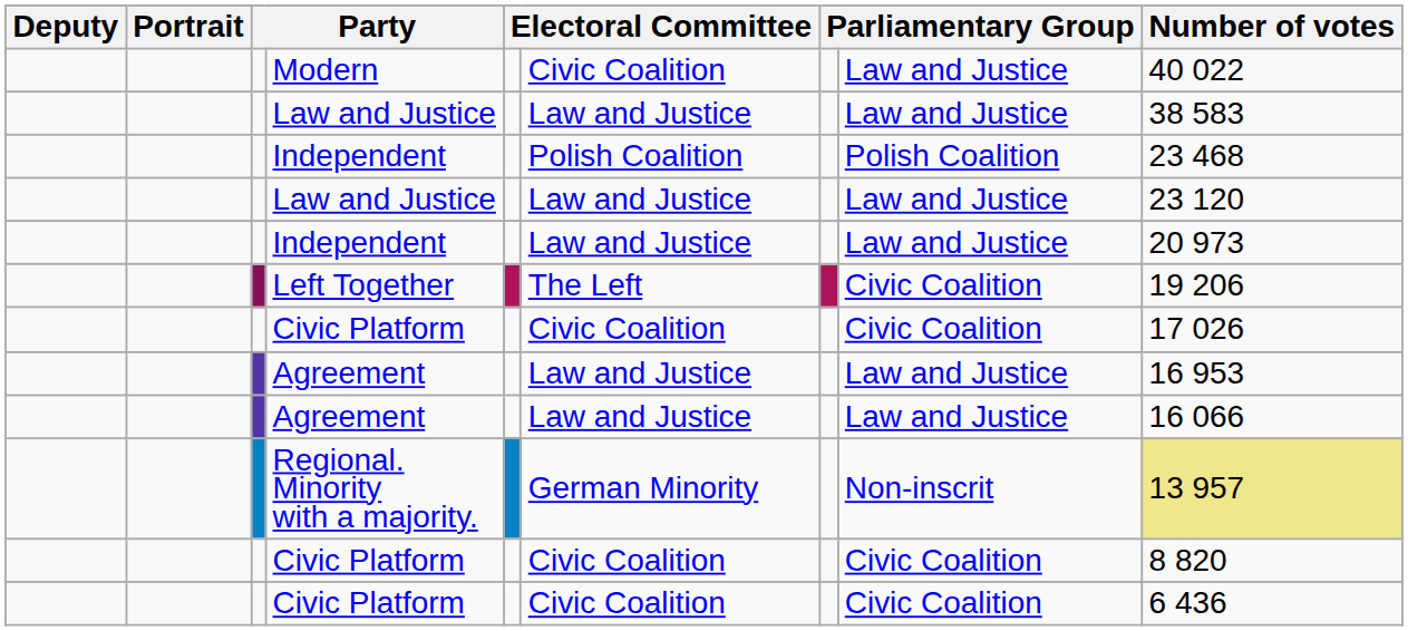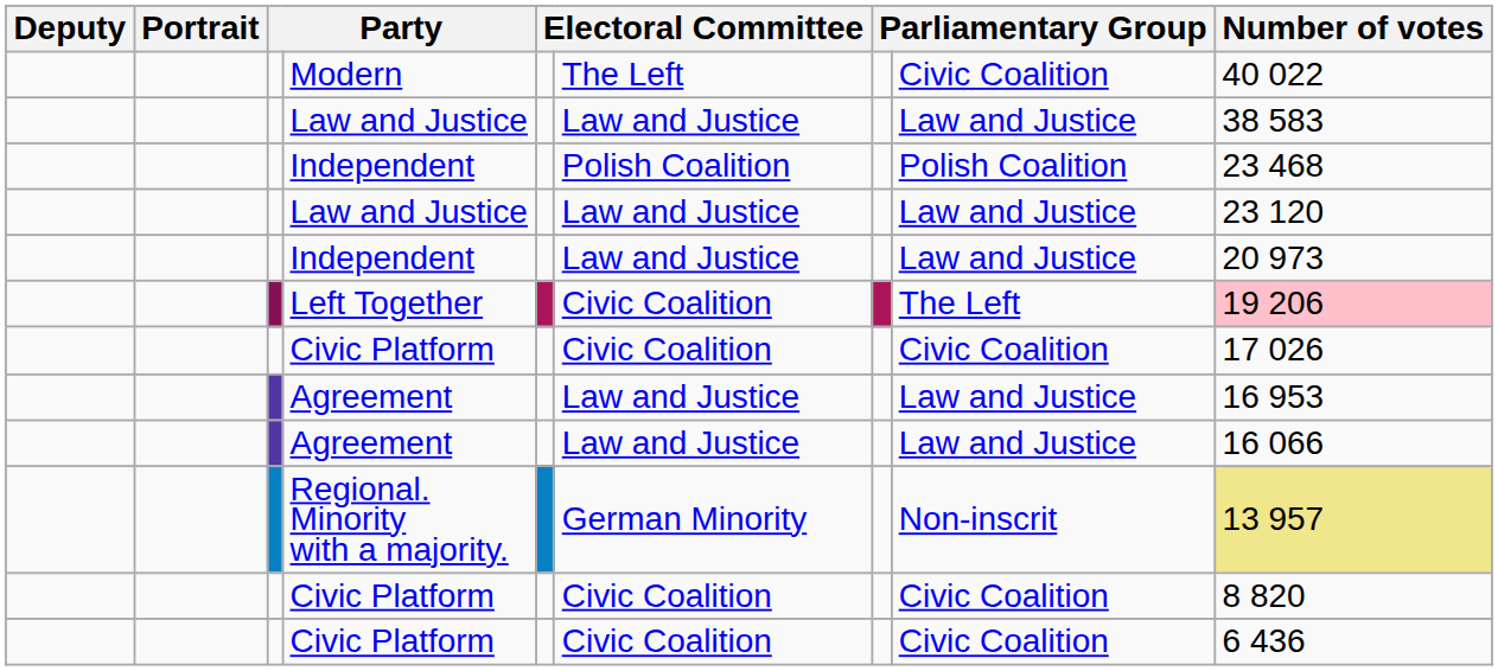Modern | column 6: Civic Coalition -> The Left
Modern | column 8: Law and Justice -> Civic Coalition
Left Together | column 6: The Left -> Civic Coalition
Left Together | column 8: Civic Coalition -> The Left
Left Together | Number of votes: no background -> pink background
